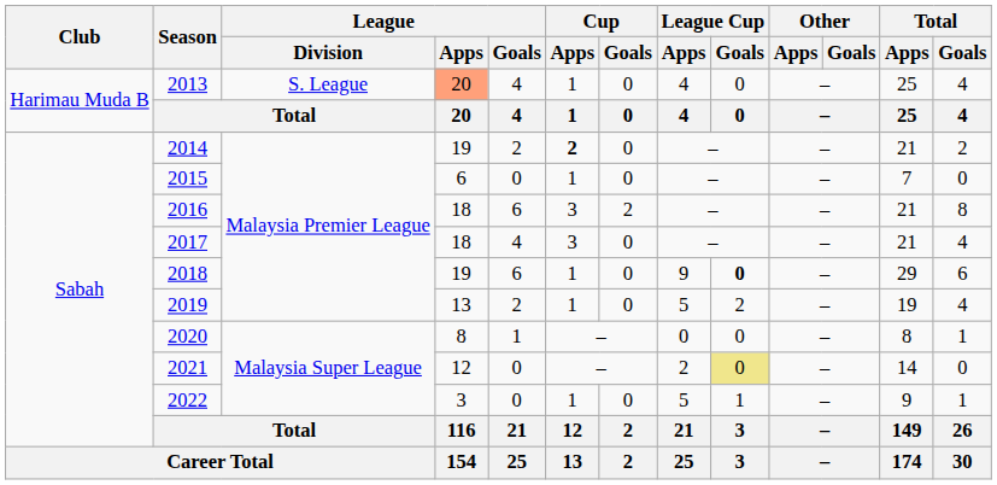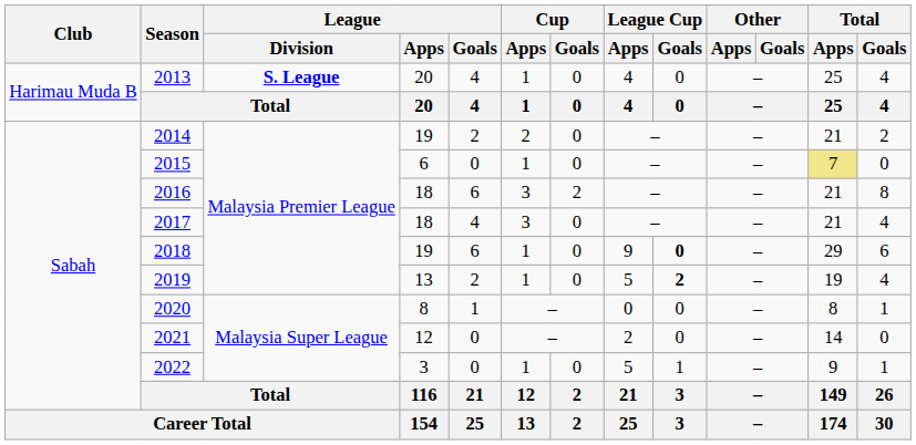2013 | League / Division: normal -> bold
2013 | League / Apps: lightsalmon background -> no background
2014 | Cup / Apps: bold -> normal
2015 | Total / Apps: no background -> khaki background
2019 | League Cup / Goals: normal -> bold
2021 | League Cup / Goals: khaki background -> no background
